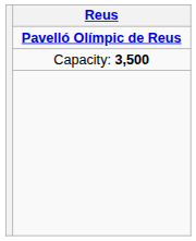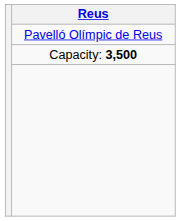Pavelló Olímpic de Reus | Reus: bold -> normal
